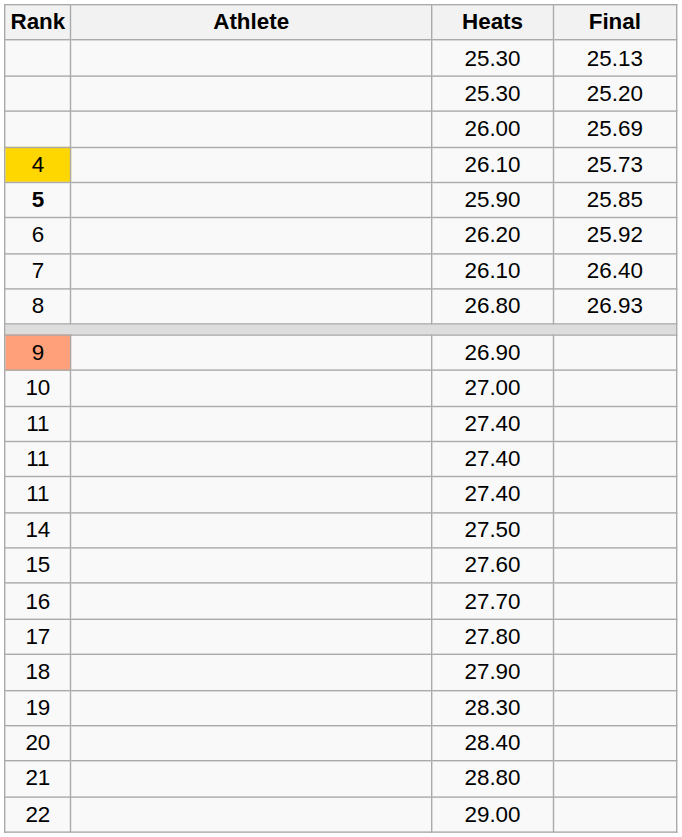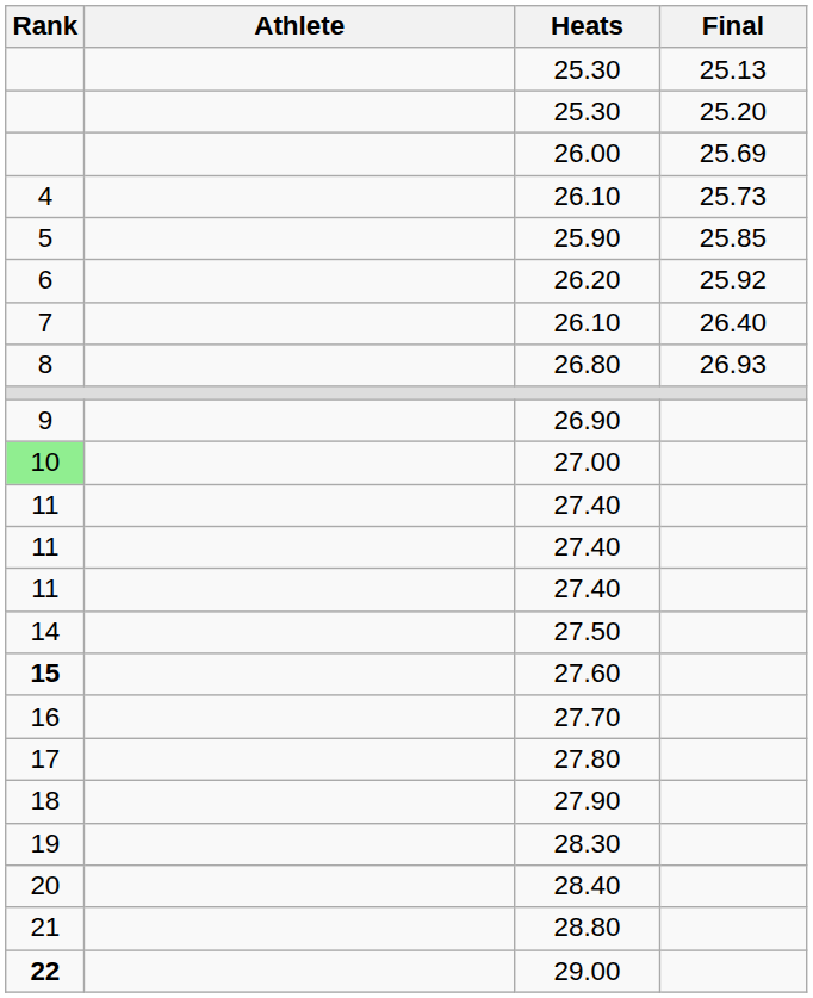26.10 / 25.73 | Rank: gold background -> no background
25.90 | Rank: bold -> normal
26.90 | Rank: lightsalmon background -> no background
27.00 | Rank: no background -> lightgreen background
27.60 | Rank: normal -> bold
29.00 | Rank: normal -> bold
